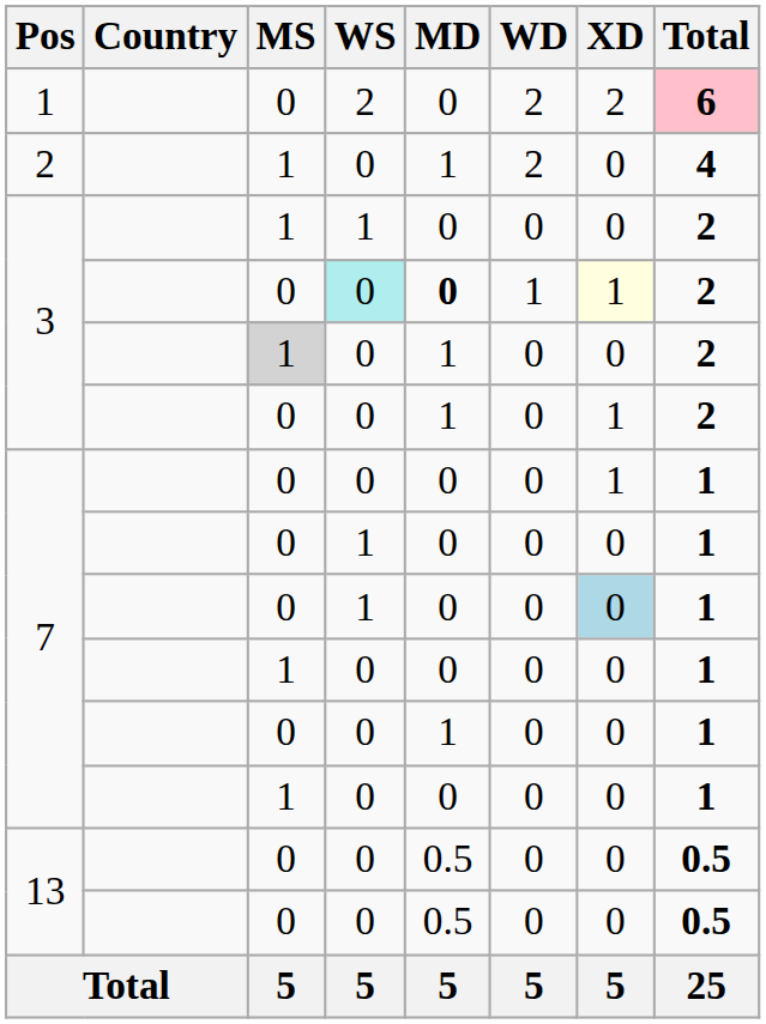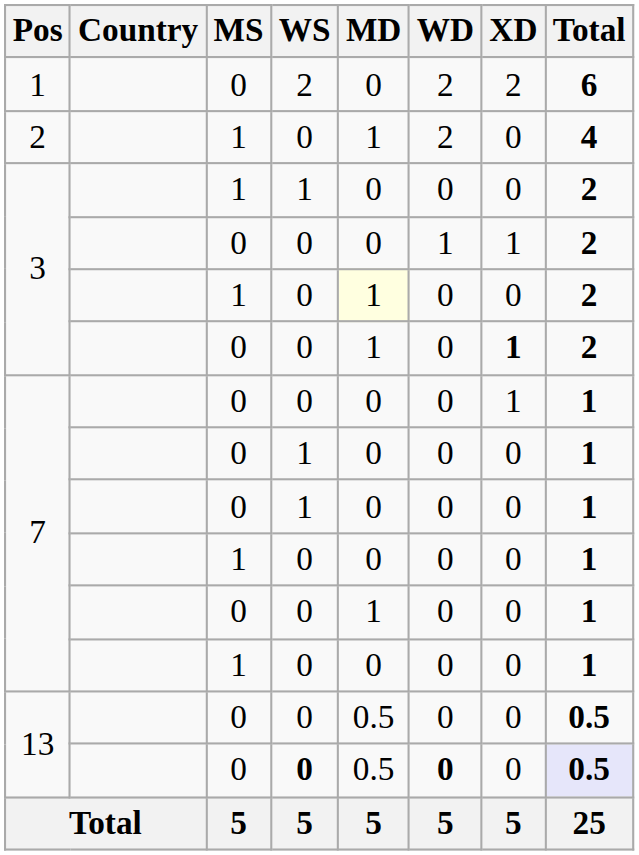row 2 | Total: pink background -> no background
row 5 | WS: paleturquoise background -> no background
row 5 | MD: bold -> normal
row 5 | XD: lightyellow background -> no background
row 6 | MS: lightgrey background -> no background
row 6 | MD: no background -> lightyellow background
row 7 | XD: normal -> bold
row 10 | XD: lightblue background -> no background
row 15 | WS: normal -> bold
row 15 | WD: normal -> bold
row 15 | Total: no background -> lavender background
